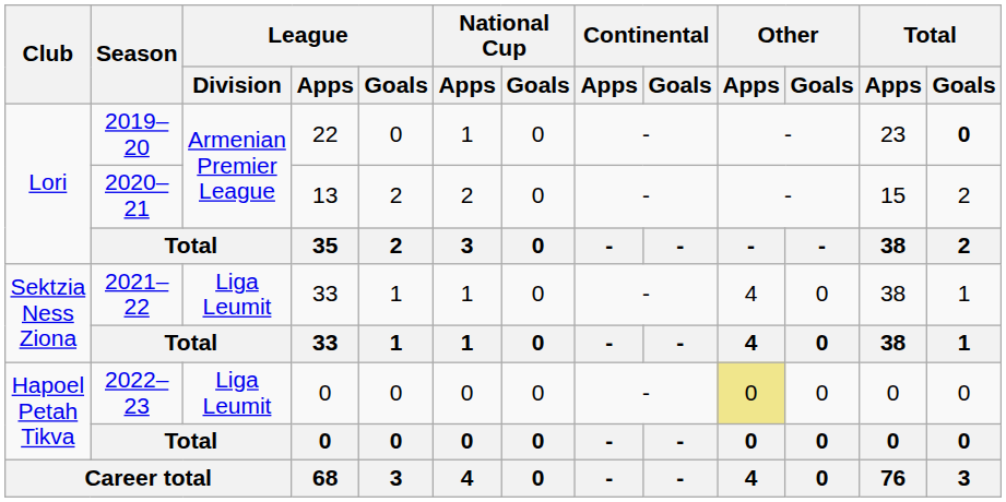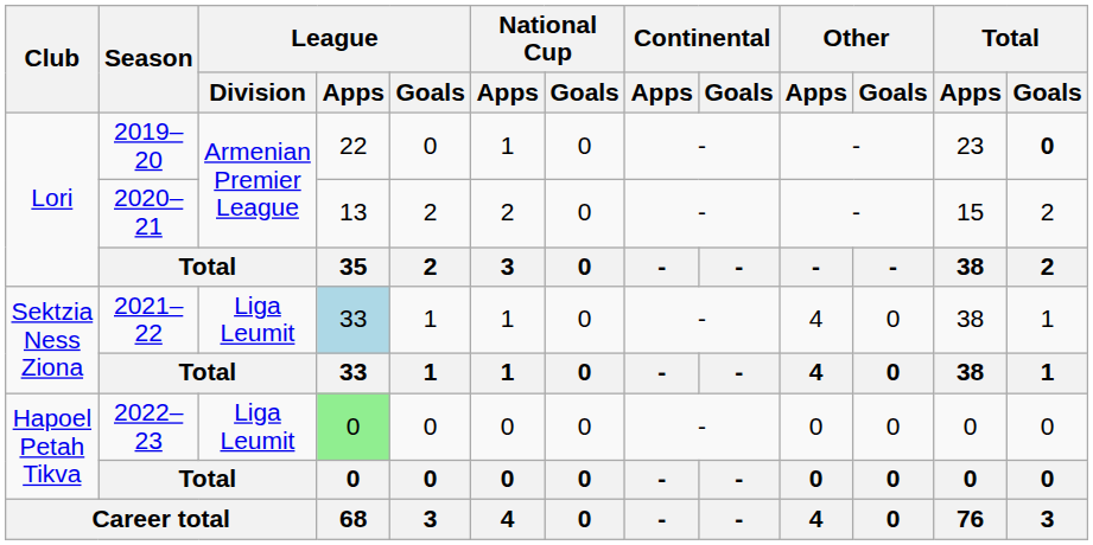2021–22 | League / Apps: no background -> lightblue background
2022–23 | League / Apps: no background -> lightgreen background
2022–23 | Other / Apps: khaki background -> no background
